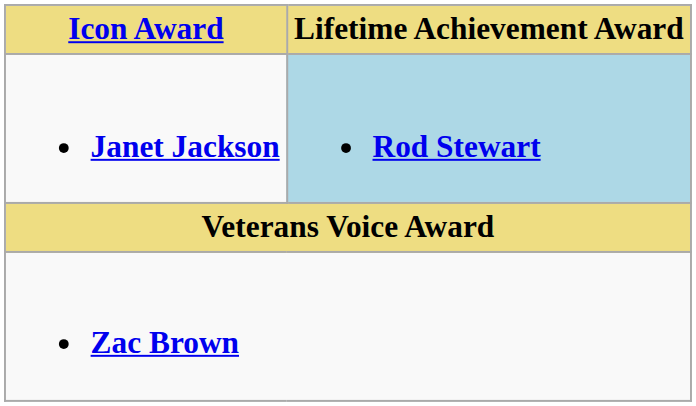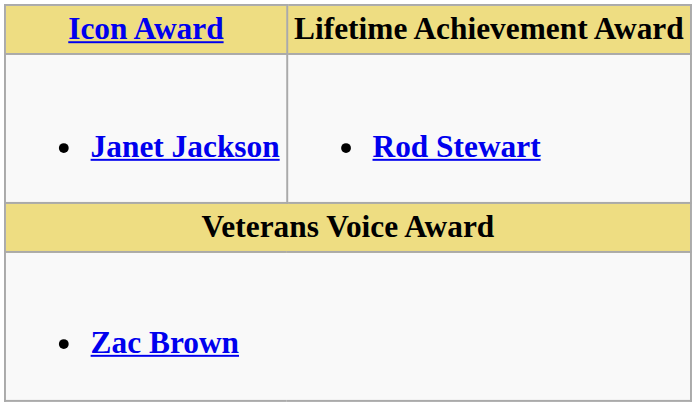Janet Jackson | Lifetime Achievement Award: lightblue background -> no background
